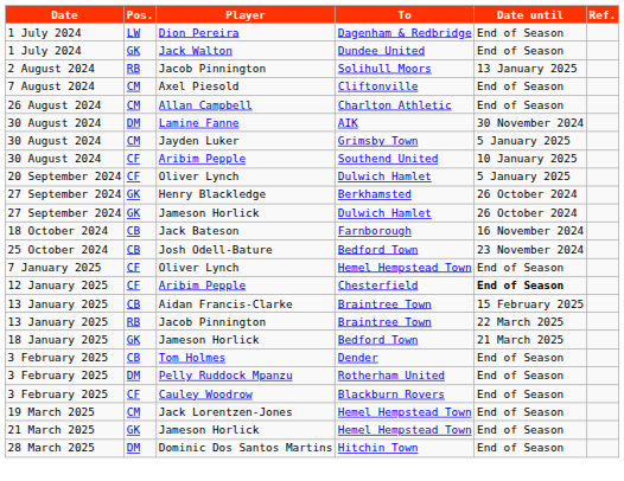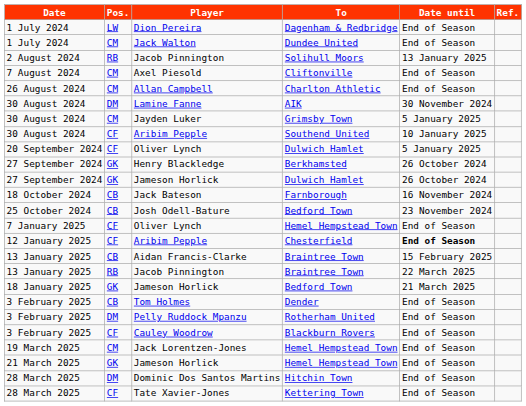Jack Walton | Pos.: GK -> CM
+ row: 28 March 2025 | CF | Tate Xavier-Jones | Kettering Town | End of Season
